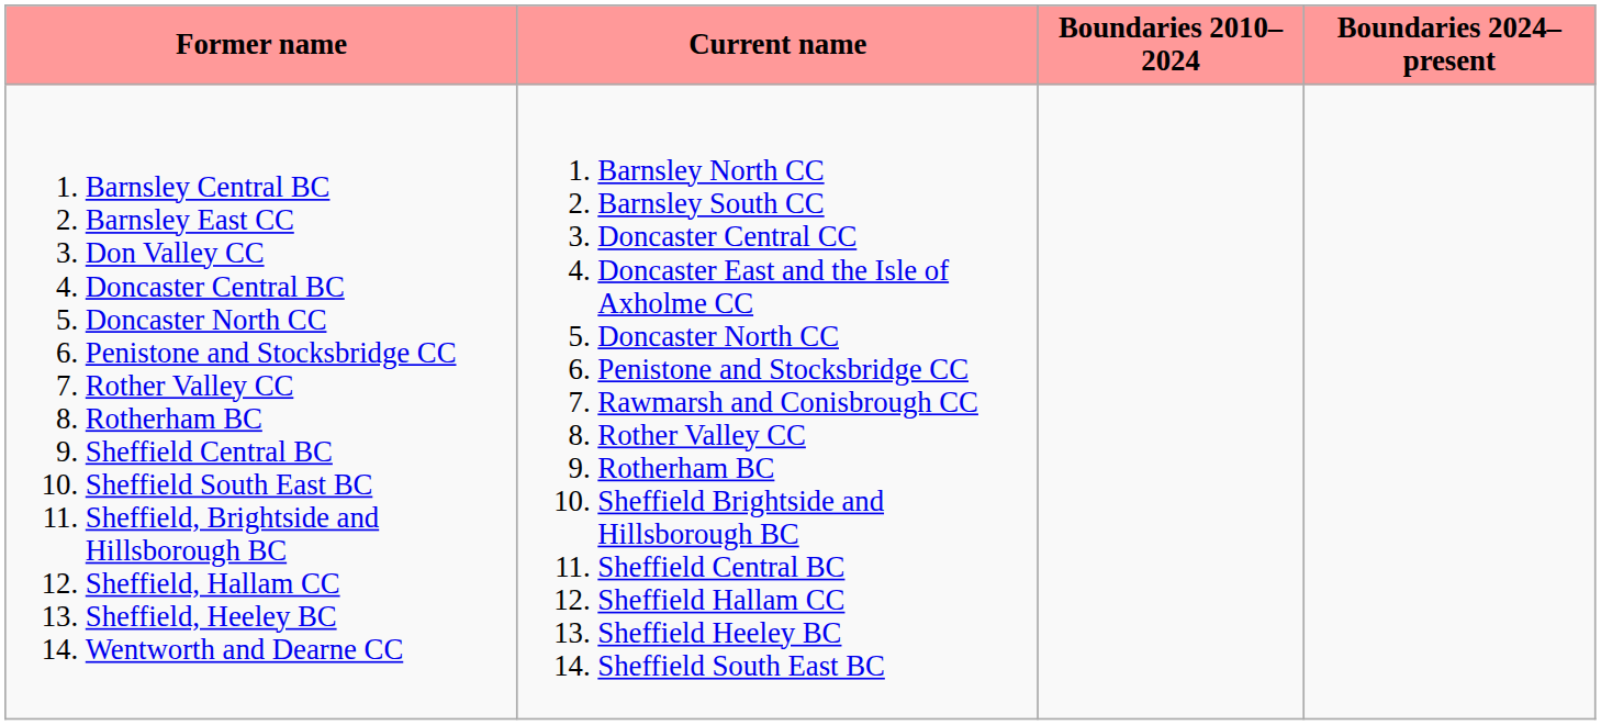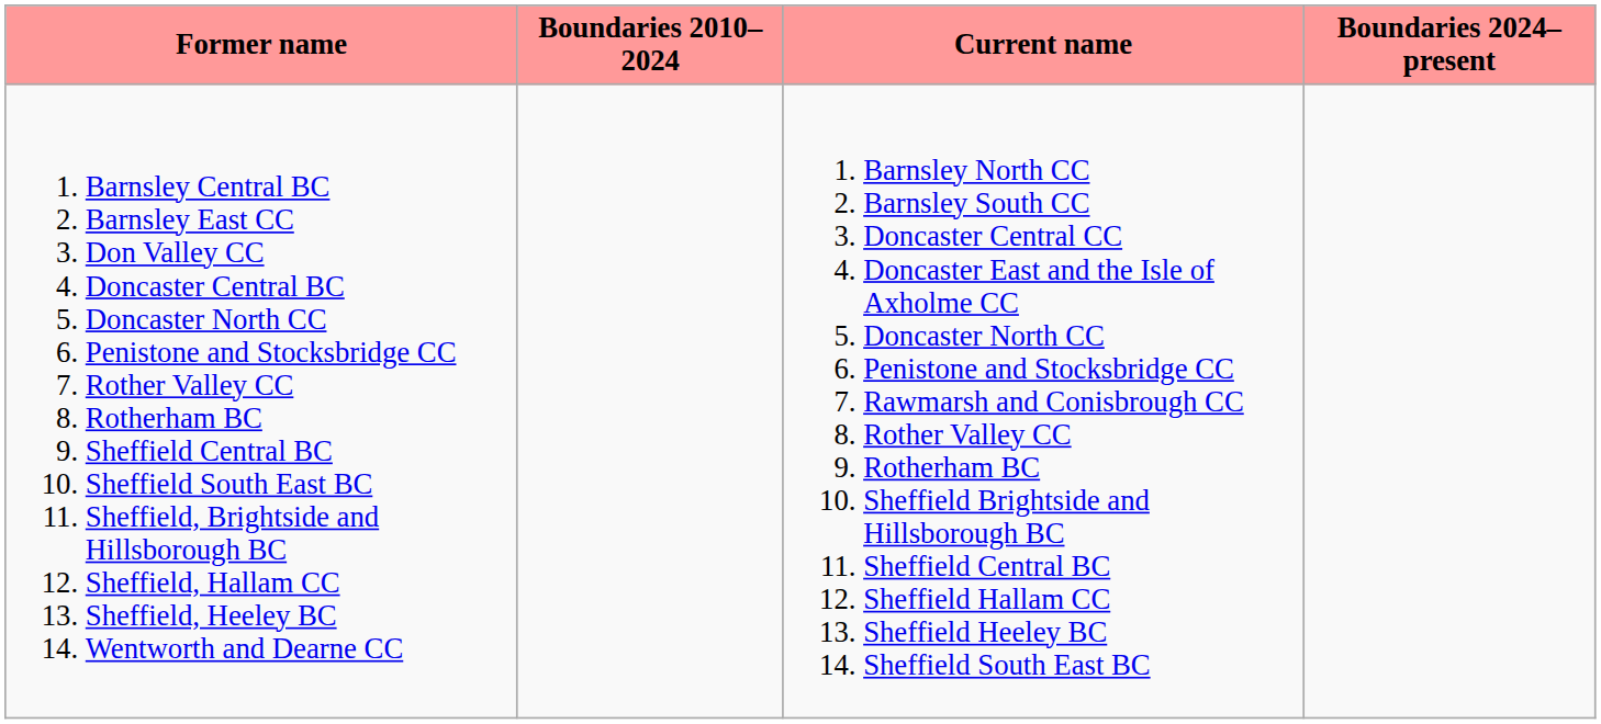columns swapped: Boundaries 2010–2024 <-> Current name
